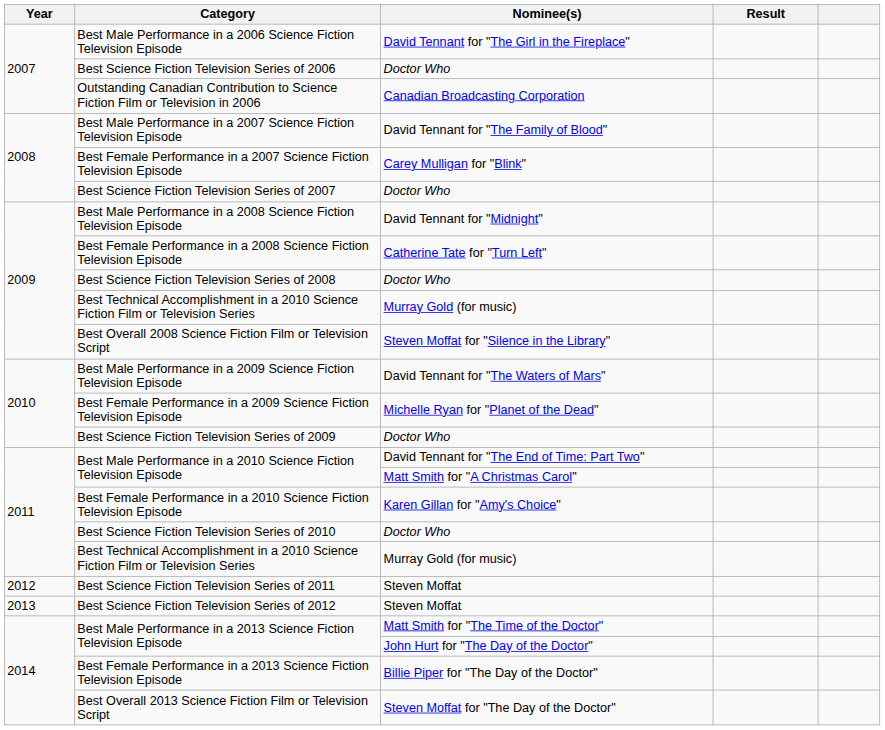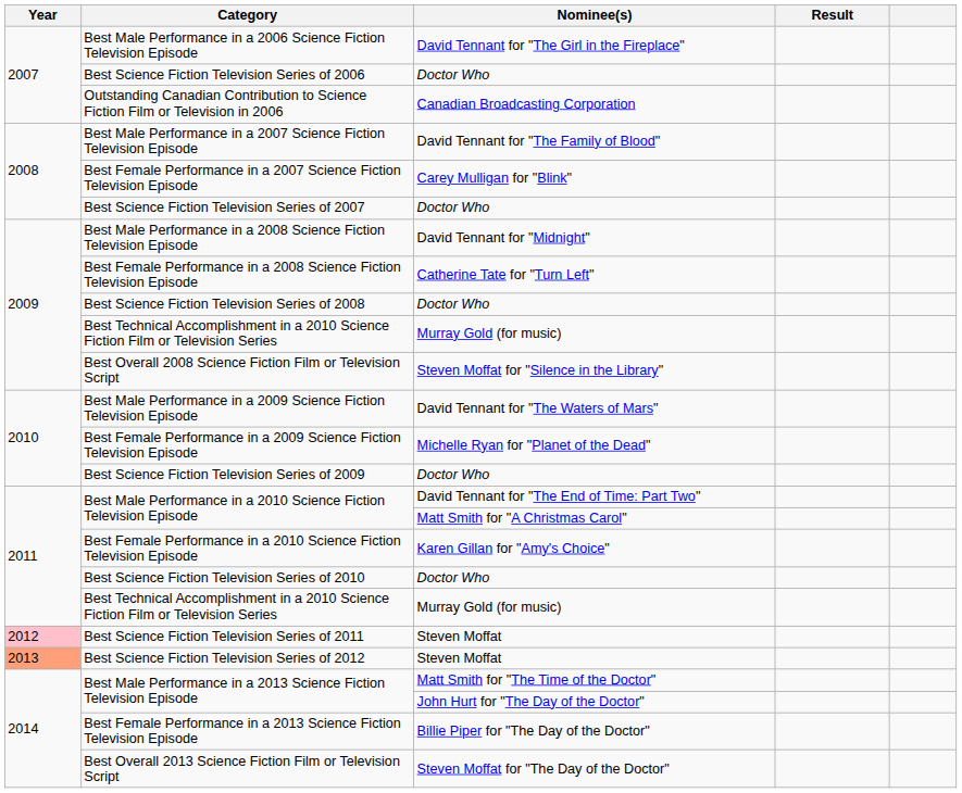Best Science Fiction Television Series of 2011 | Year: no background -> pink background
Best Science Fiction Television Series of 2012 | Year: no background -> lightsalmon background
